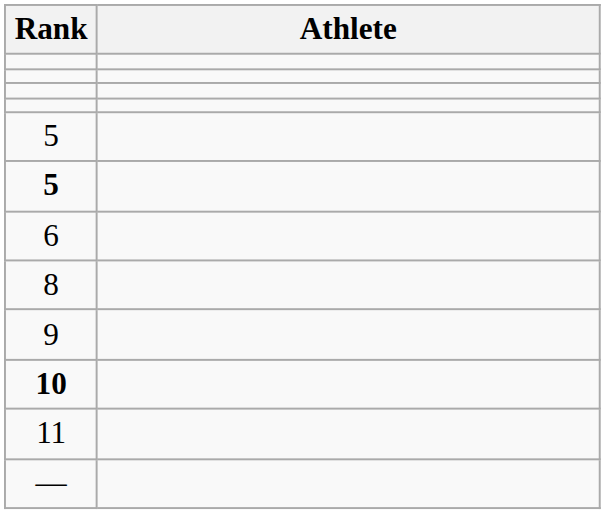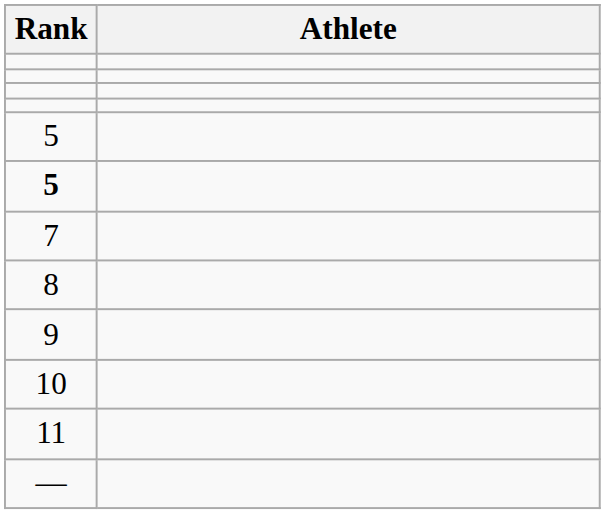row 8 | Rank: 6 -> 7
row 11 | Rank: bold -> normal
